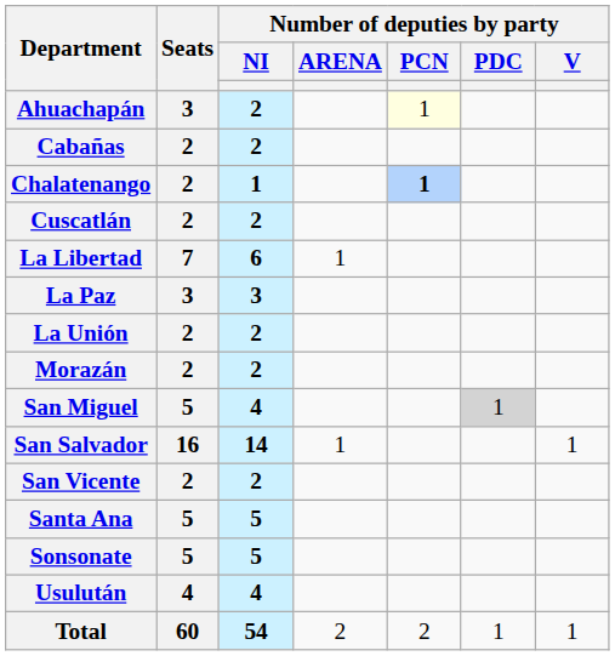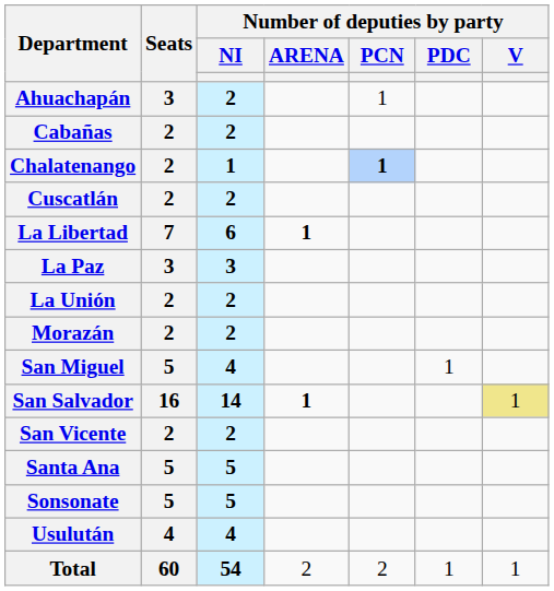Ahuachapán | Number of deputies by party / PCN: lightyellow background -> no background
La Libertad | Number of deputies by party / ARENA: normal -> bold
San Miguel | Number of deputies by party / PDC: lightgrey background -> no background
San Salvador | Number of deputies by party / ARENA: normal -> bold
San Salvador | Number of deputies by party / V: no background -> khaki background
